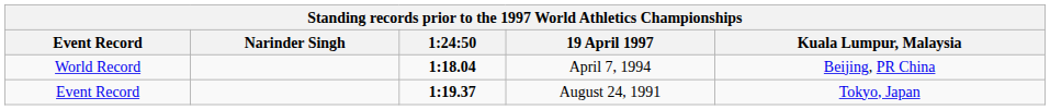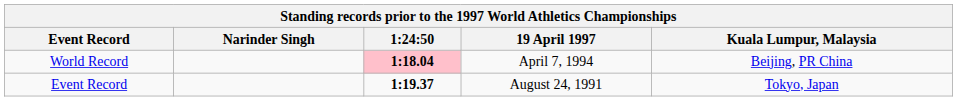World Record | 1:24:50: no background -> pink background
